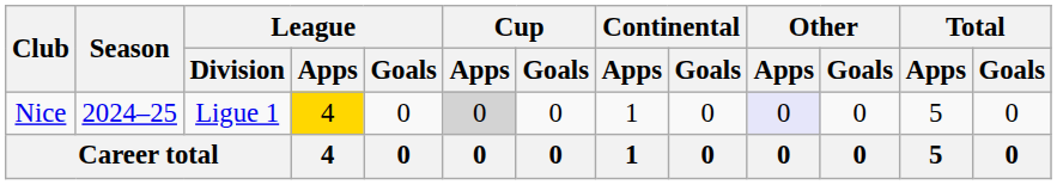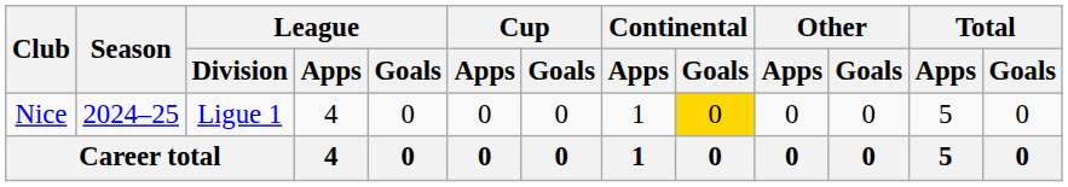Nice | League / Apps: gold background -> no background
Nice | Cup / Apps: lightgrey background -> no background
Nice | Continental / Goals: no background -> gold background
Nice | Other / Apps: lavender background -> no background
